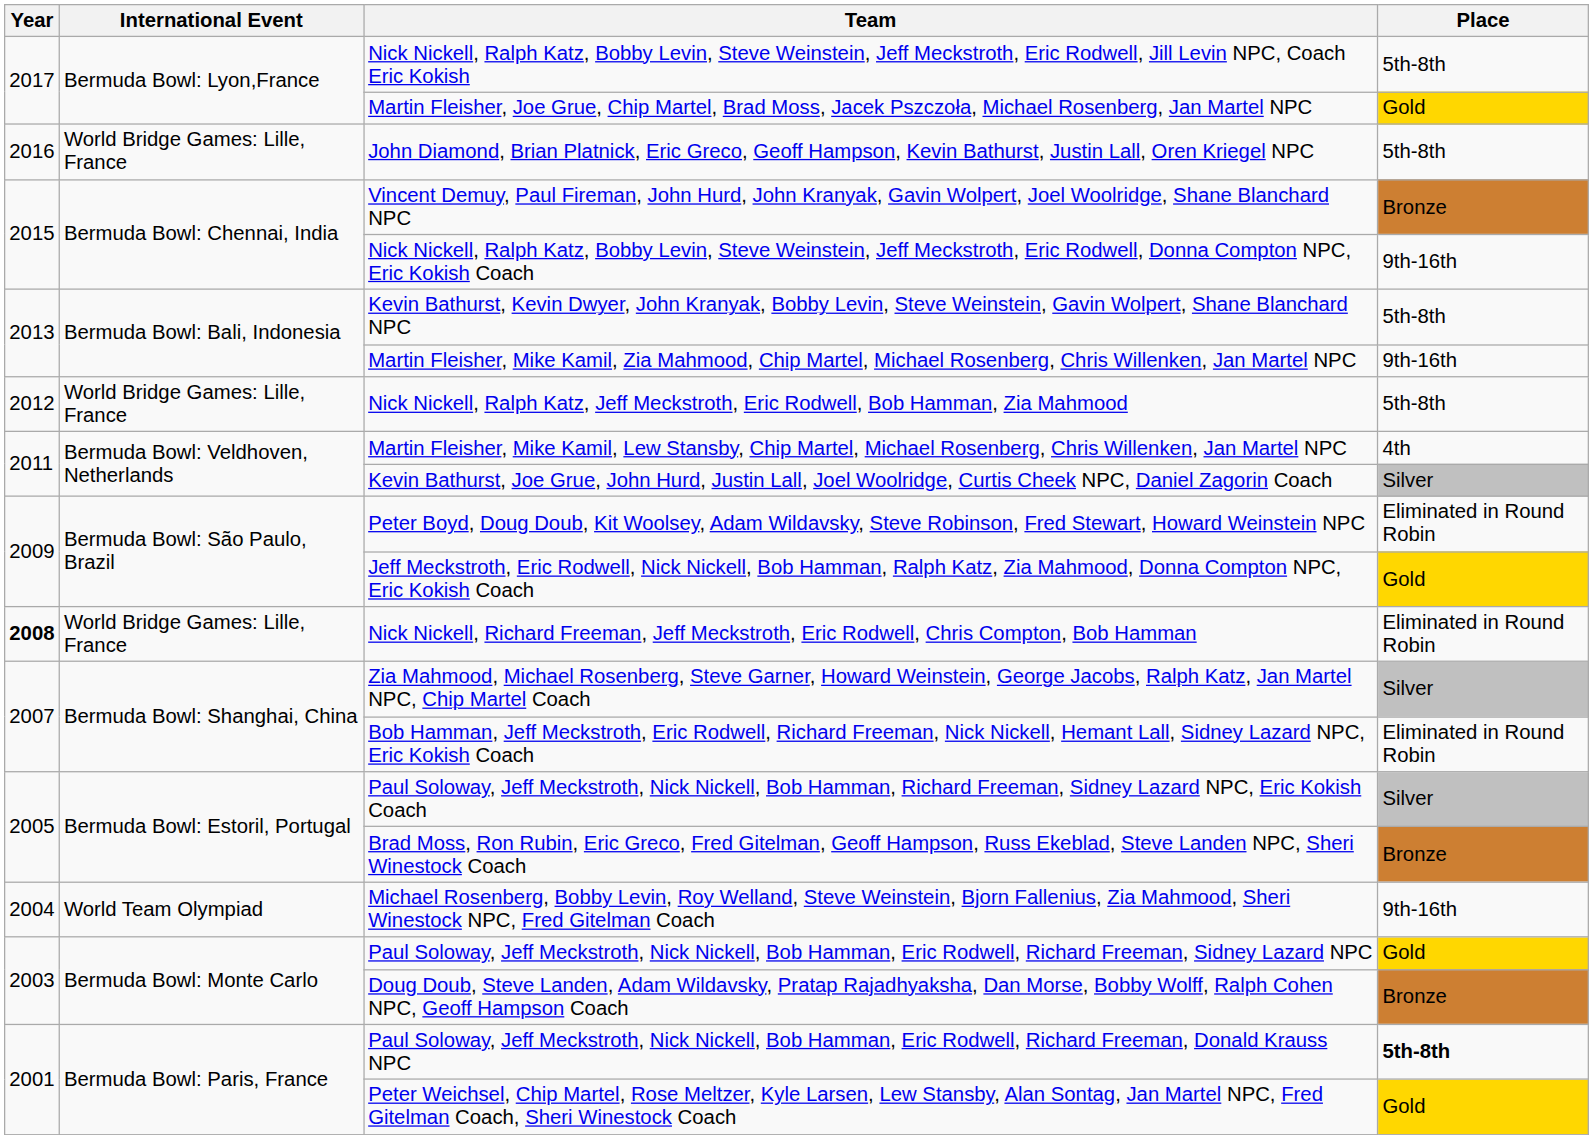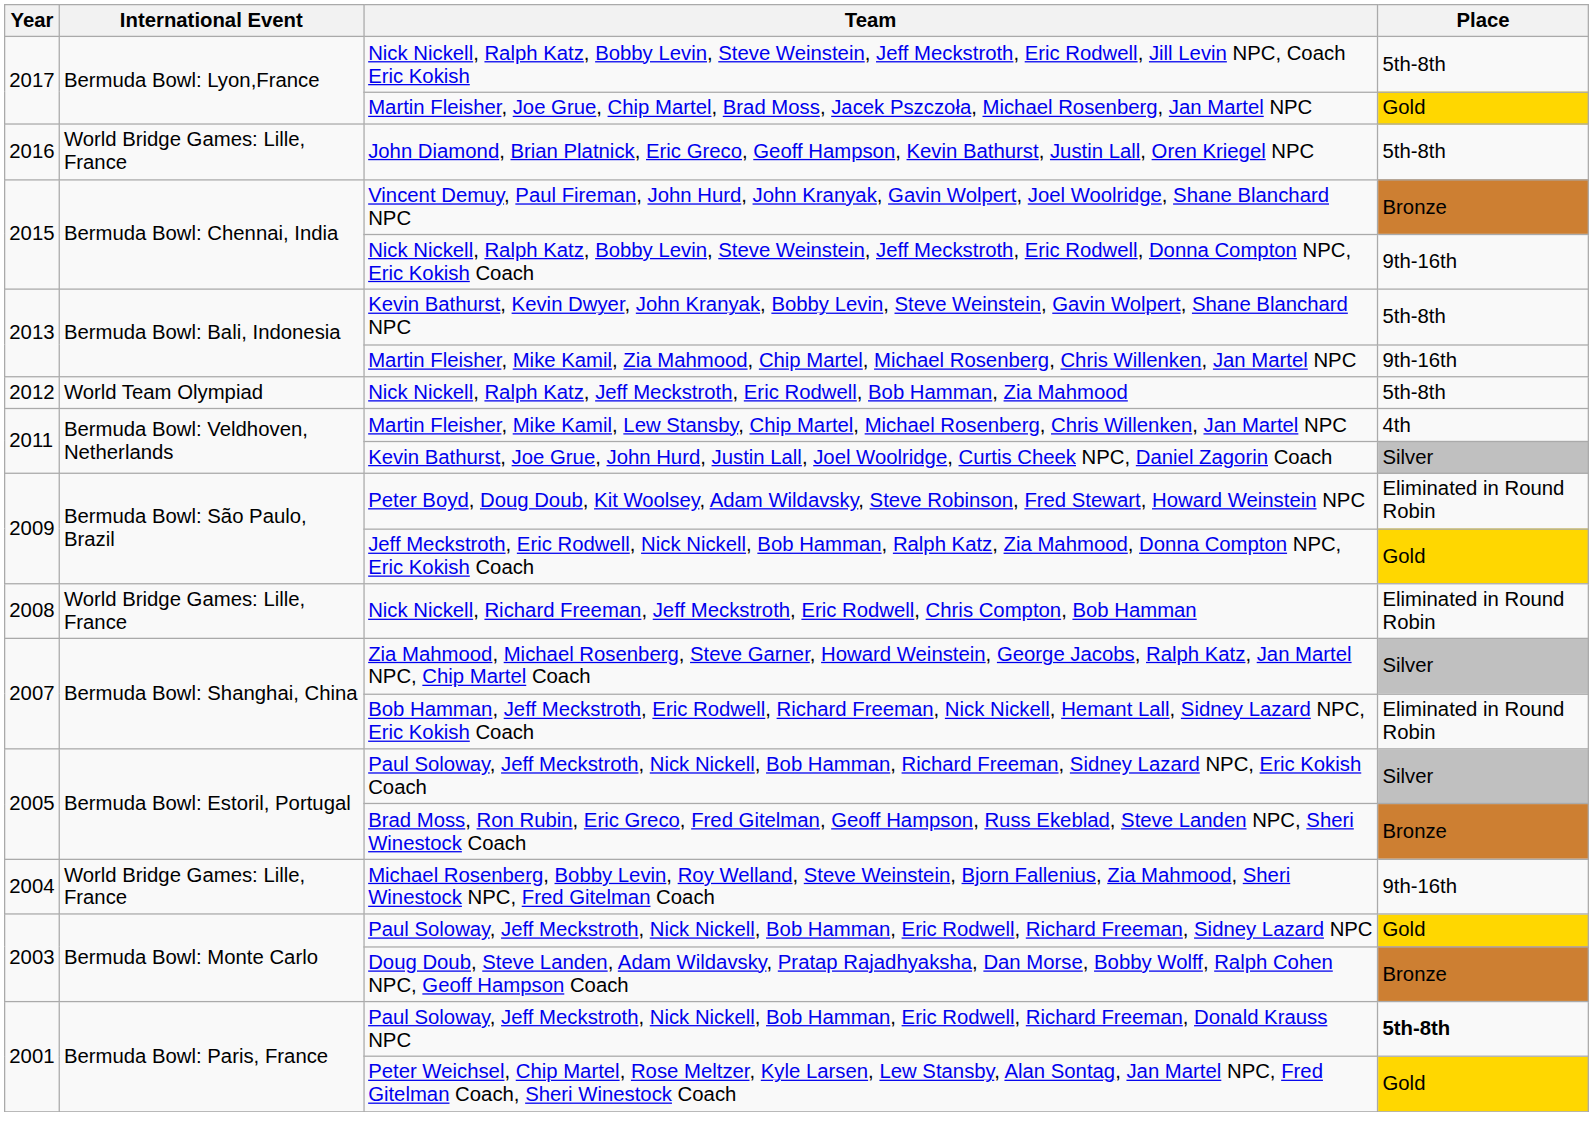row 9 | International Event: World Bridge Games: Lille, France -> World Team Olympiad
row 14 | Year: bold -> normal
row 19 | International Event: World Team Olympiad -> World Bridge Games: Lille, France
